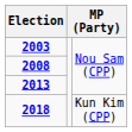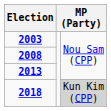2018 | column 3: no background -> lightgrey background
